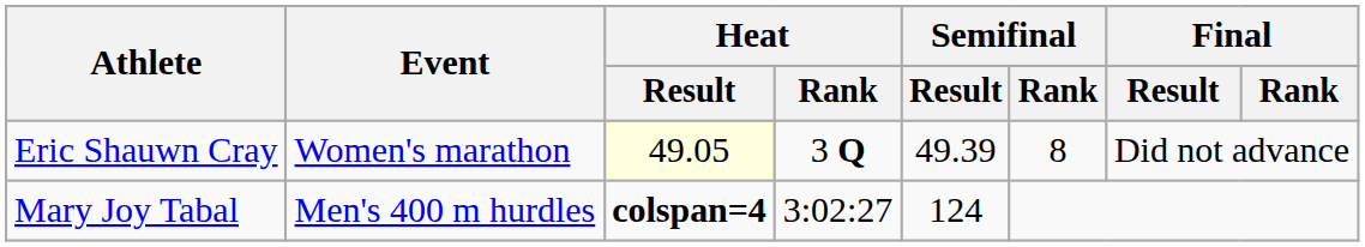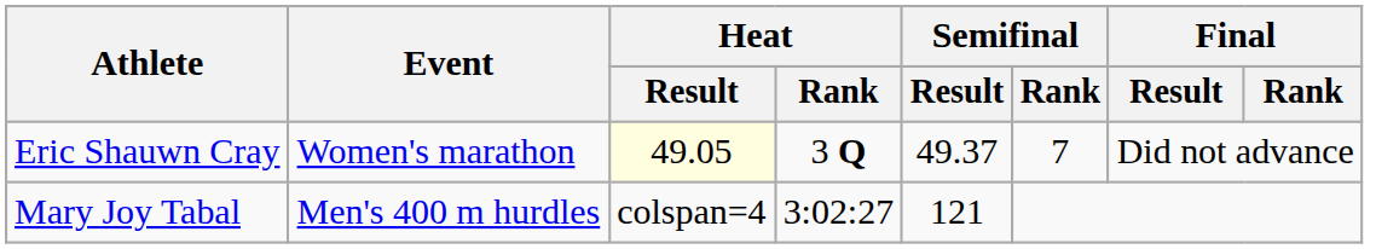Eric Shauwn Cray | Semifinal / Result: 49.39 -> 49.37
Eric Shauwn Cray | Semifinal / Rank: 8 -> 7
Mary Joy Tabal | Heat / Result: bold -> normal
Mary Joy Tabal | Semifinal / Result: 124 -> 121
